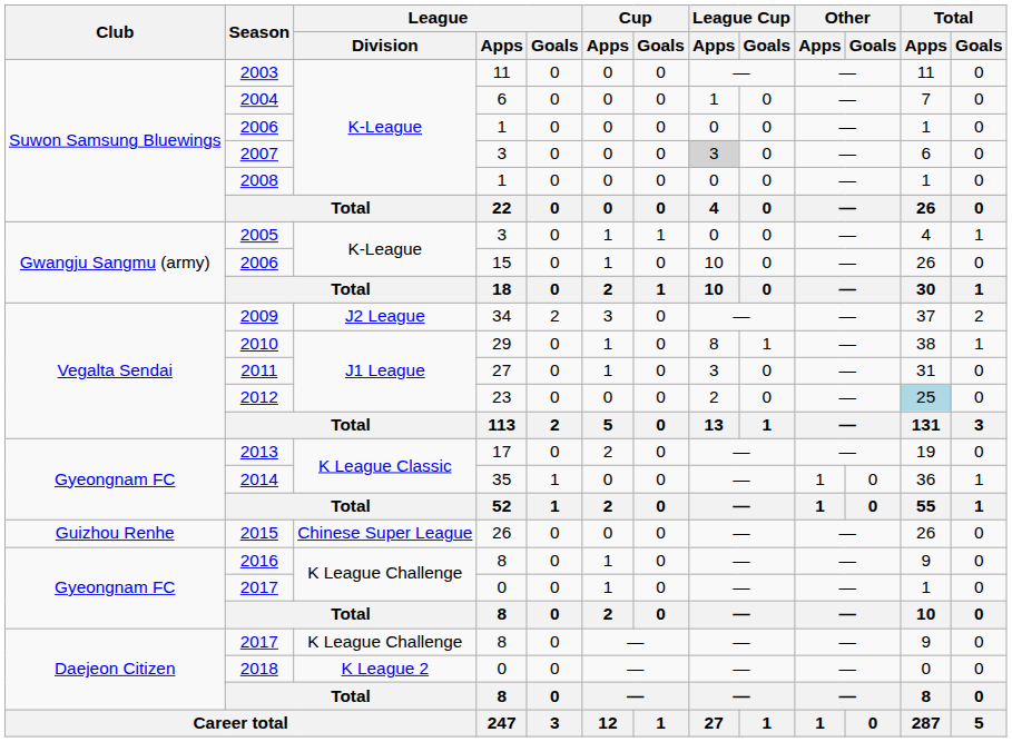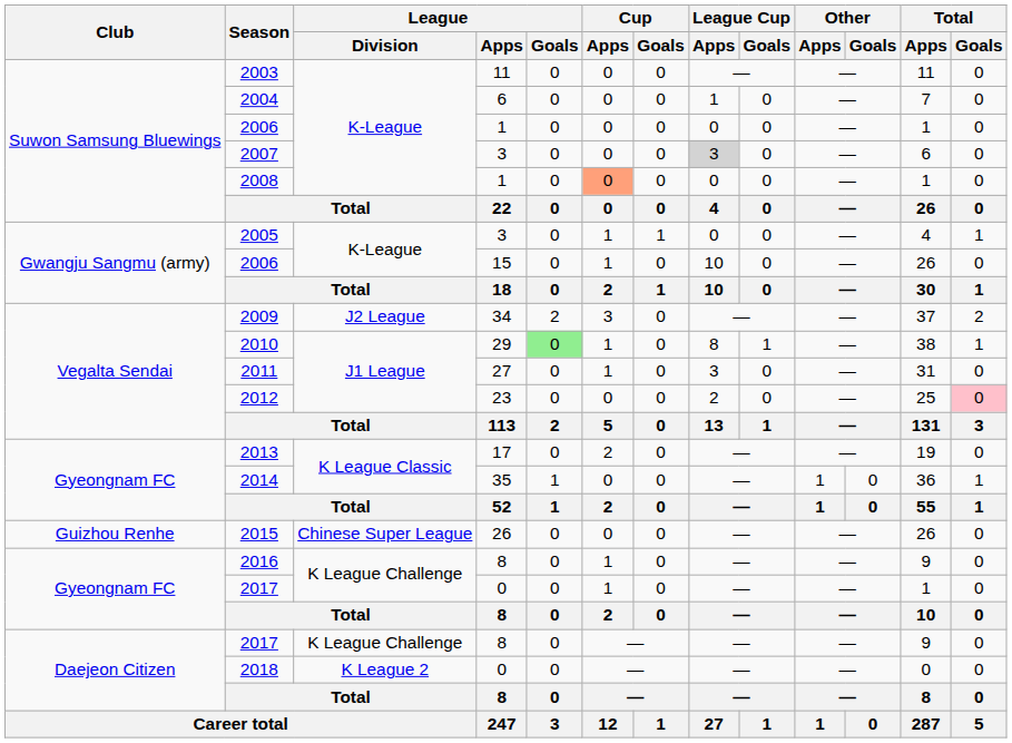2008 | Cup / Apps: no background -> lightsalmon background
2010 | League / Goals: no background -> lightgreen background
2012 | Total / Apps: lightblue background -> no background
2012 | Total / Goals: no background -> pink background
